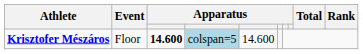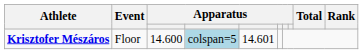Krisztofer Mészáros | column 3: bold -> normal
Krisztofer Mészáros | column 5: 14.600 -> 14.601
